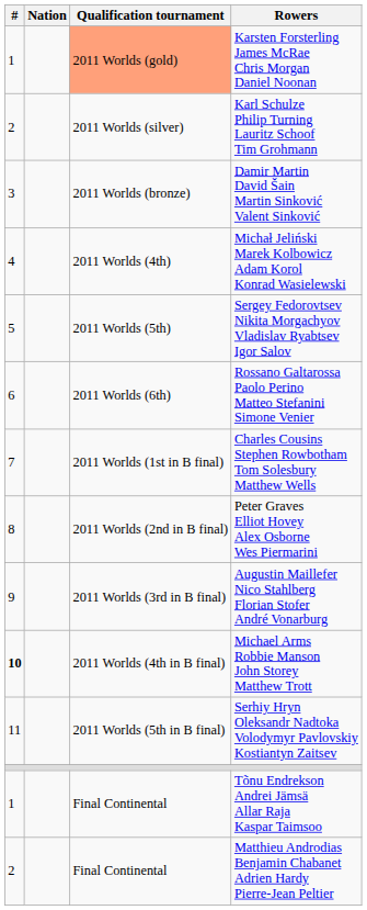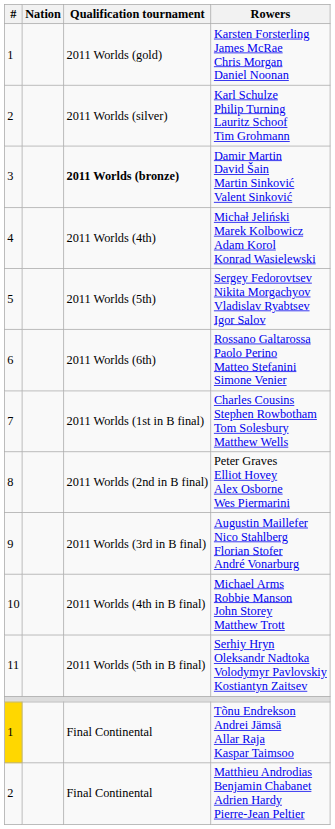Karsten Forsterling James McRae Chris Morgan Daniel Noonan | Qualification tournament: lightsalmon background -> no background
Damir Martin David Šain Martin Sinković Valent Sinković | Qualification tournament: normal -> bold
Michael Arms Robbie Manson John Storey Matthew Trott | #: bold -> normal
Tõnu Endrekson Andrei Jämsä Allar Raja Kaspar Taimsoo | #: no background -> gold background
